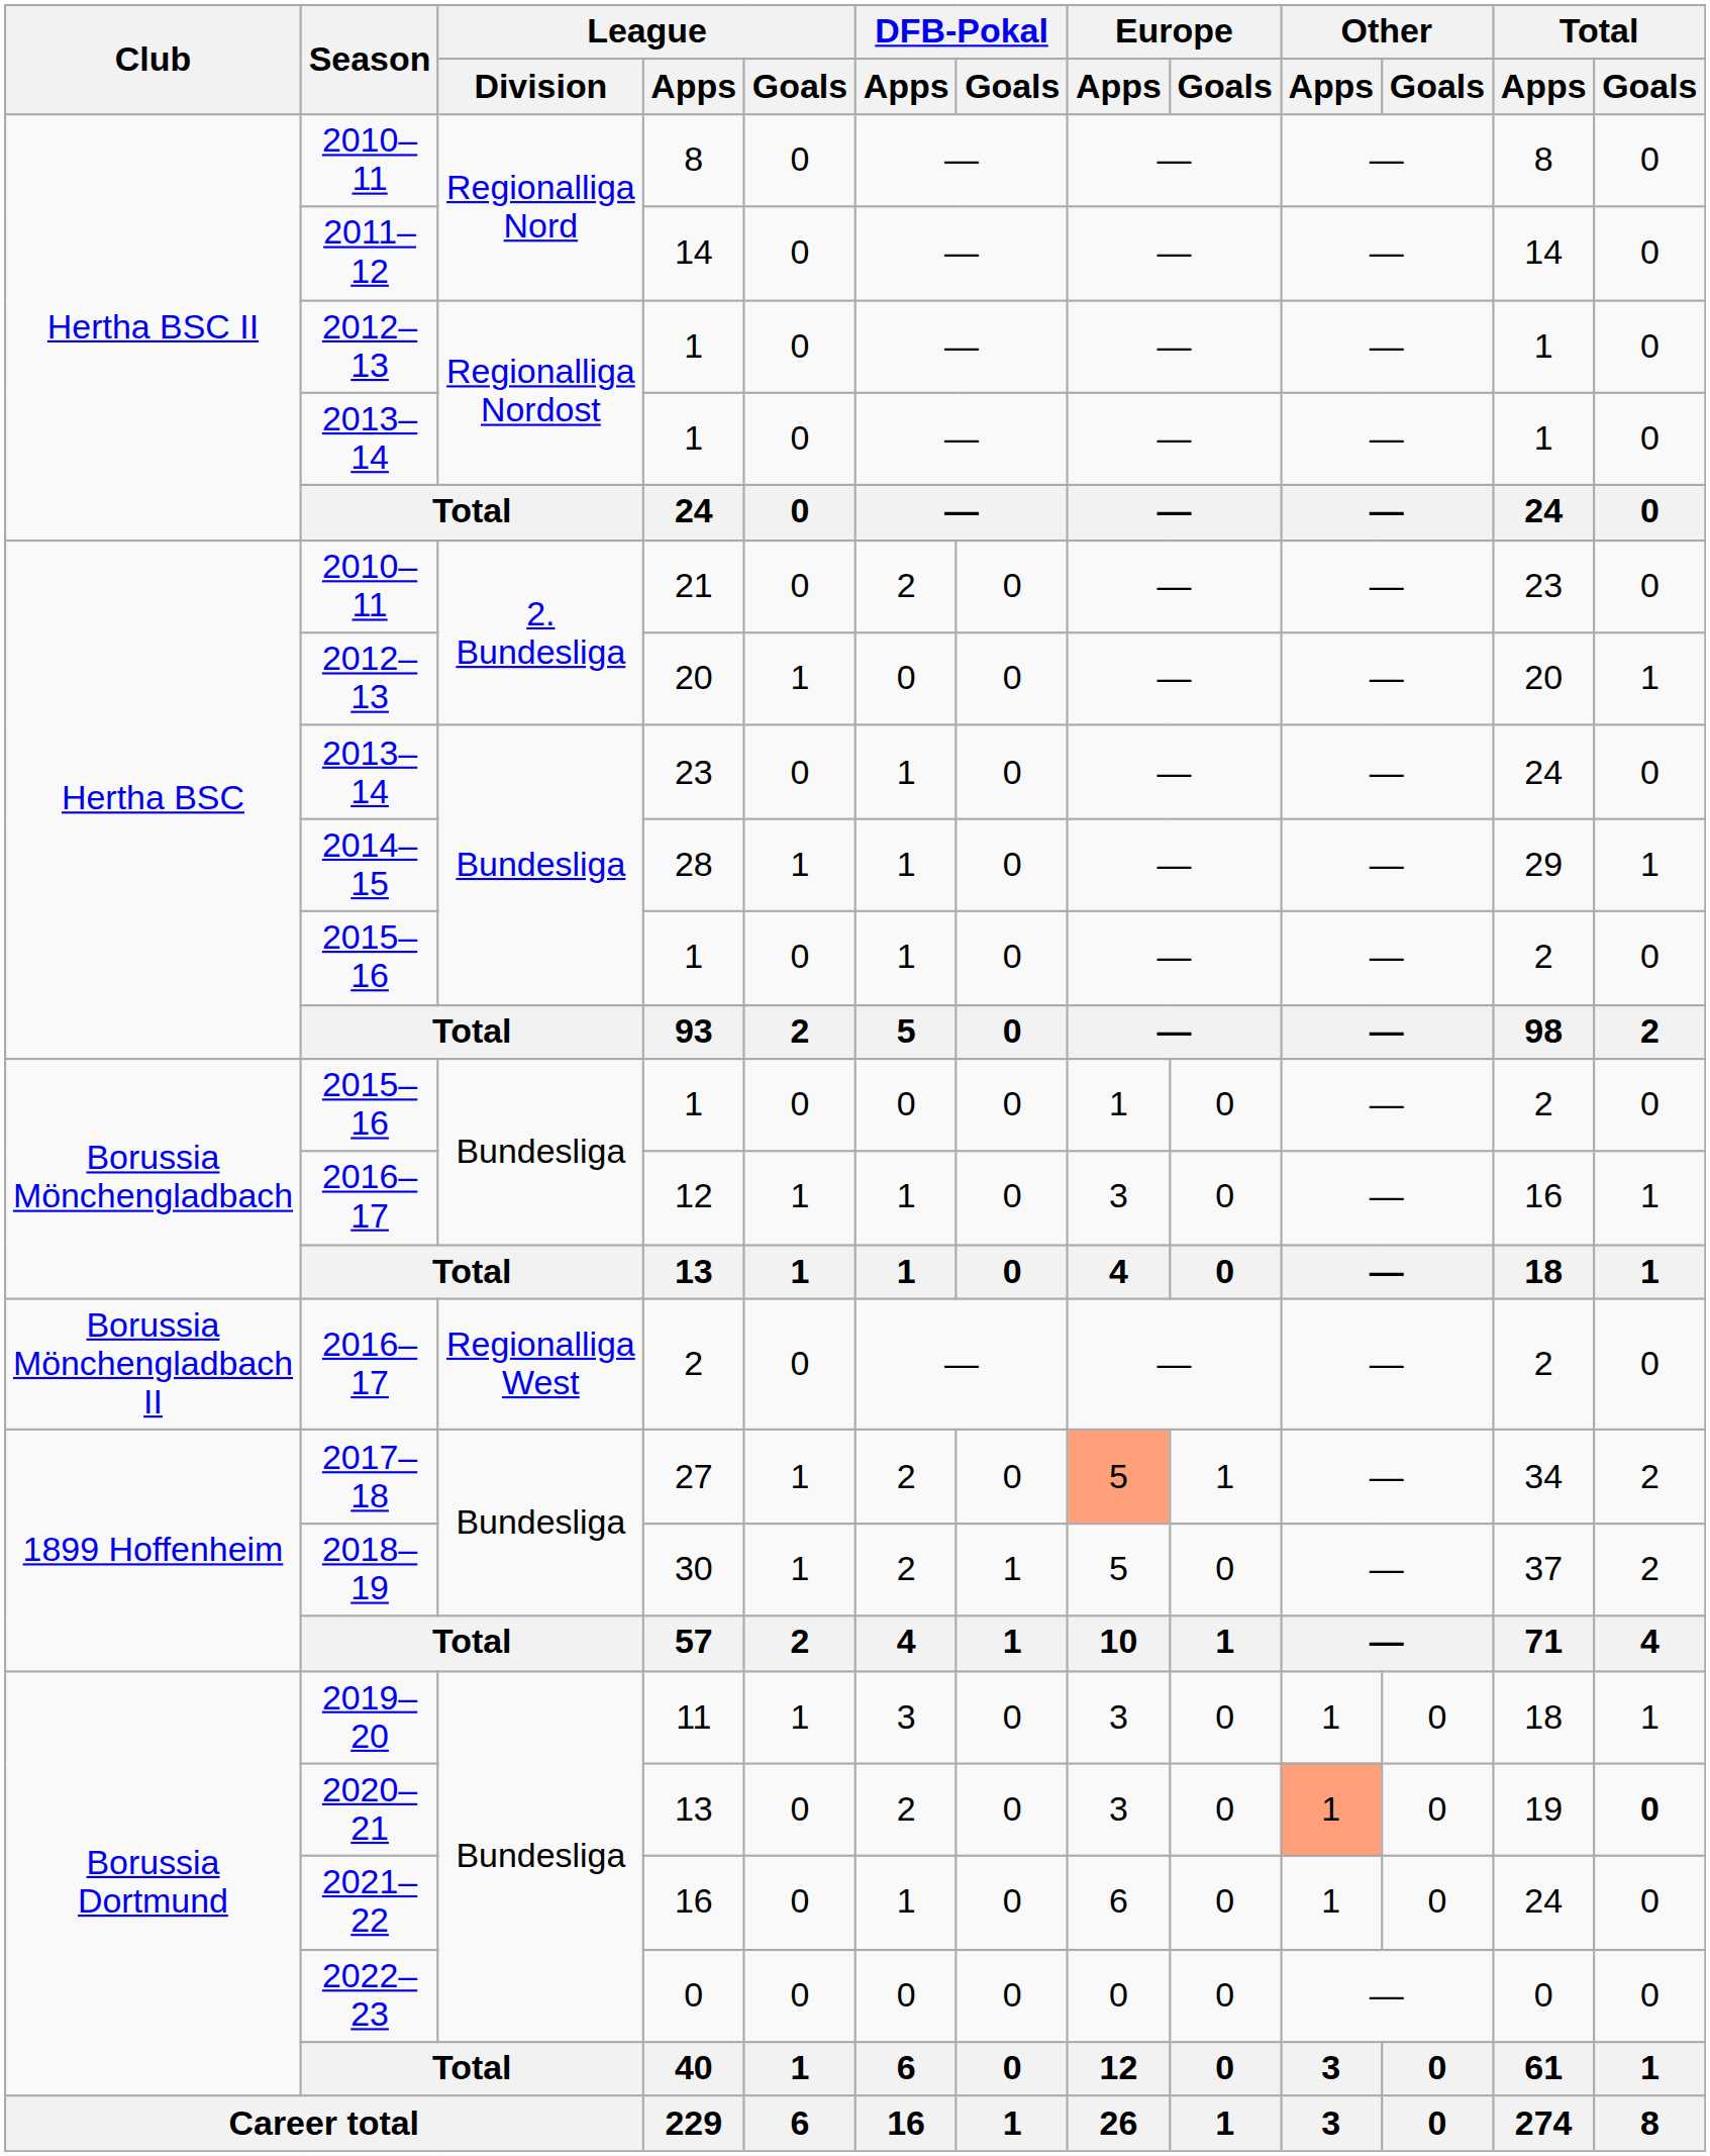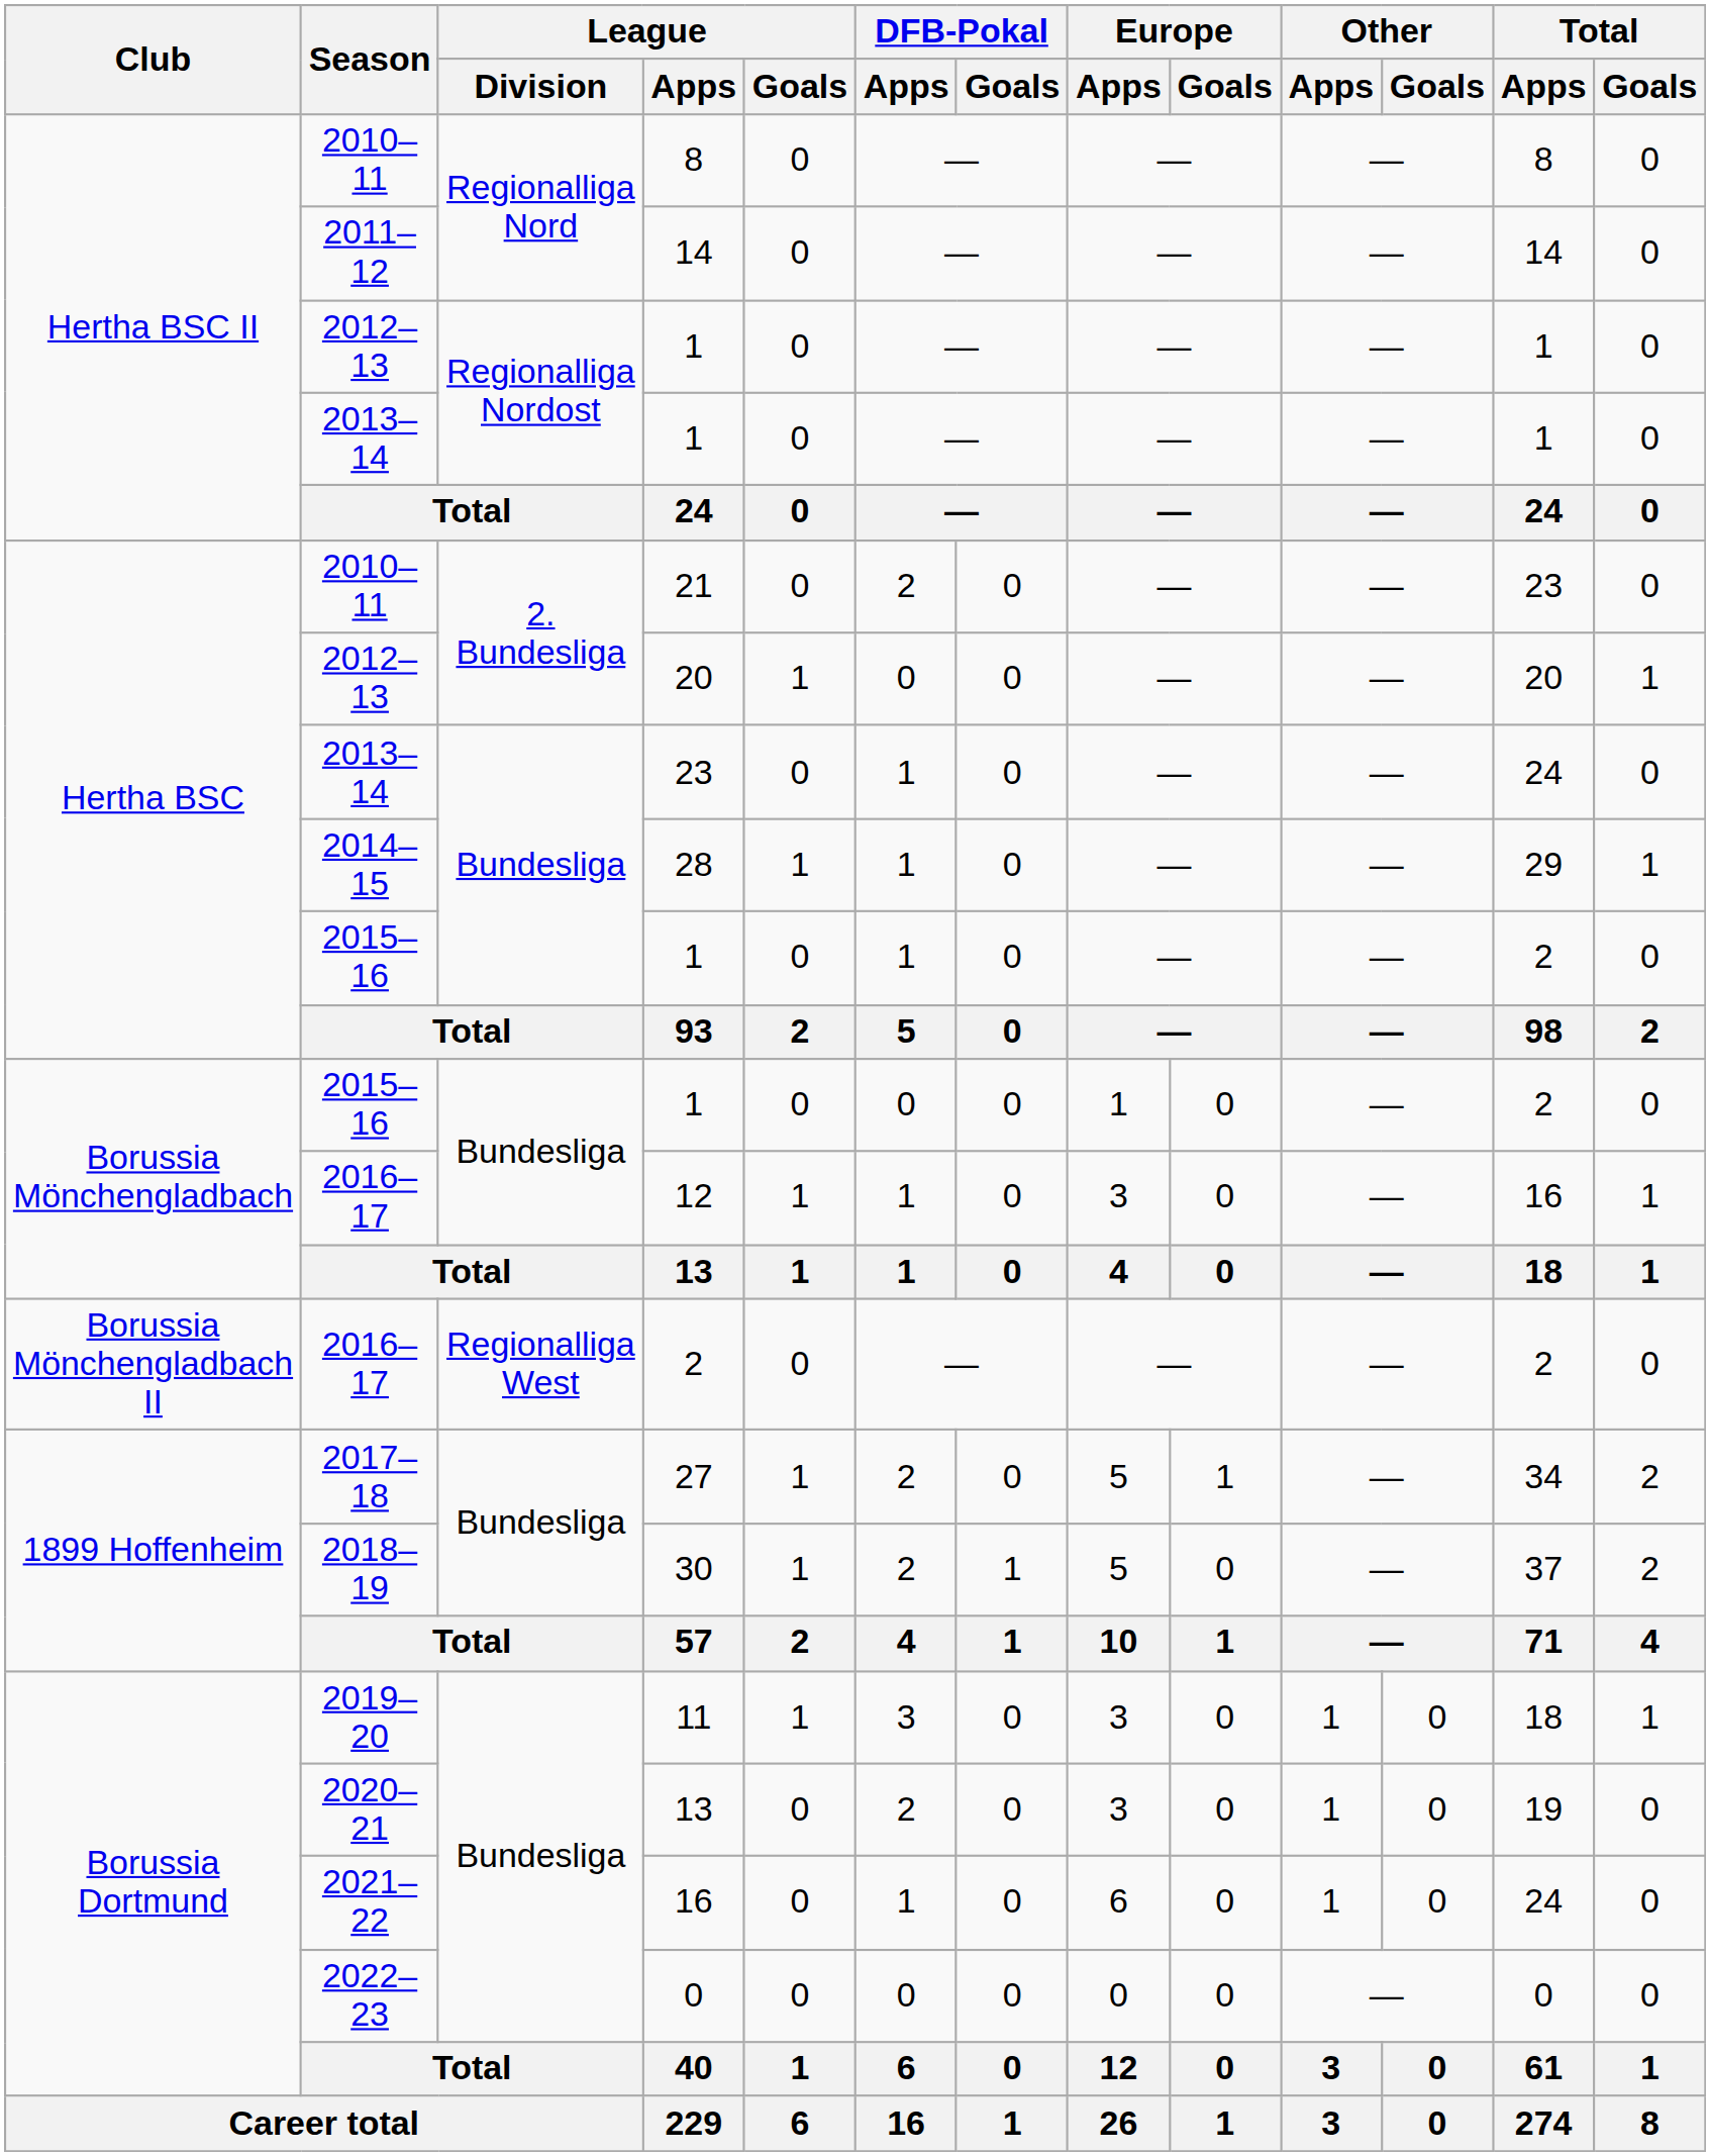27 | Europe / Apps: lightsalmon background -> no background
2020–21 / 13 | Other / Apps: lightsalmon background -> no background
2020–21 / 13 | Total / Goals: bold -> normal
